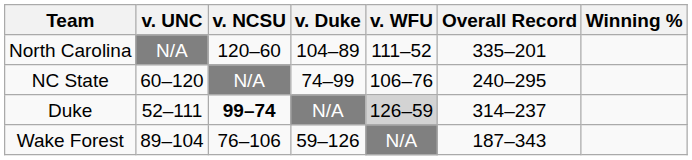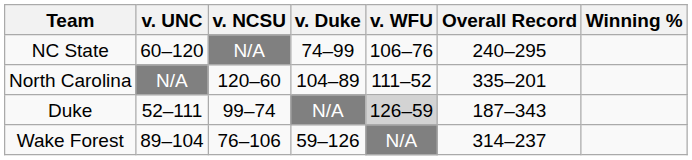rows swapped: North Carolina <-> NC State
Duke | v. NCSU: bold -> normal
Duke | Overall Record: 314–237 -> 187–343
Wake Forest | Overall Record: 187–343 -> 314–237
